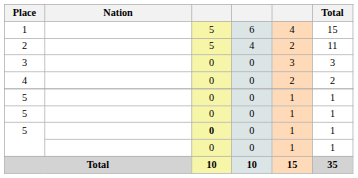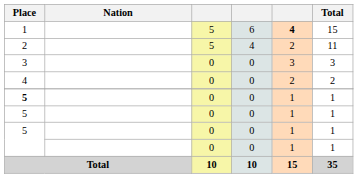row 2 | column 5: normal -> bold
row 6 | Place: normal -> bold
row 8 | column 3: bold -> normal
